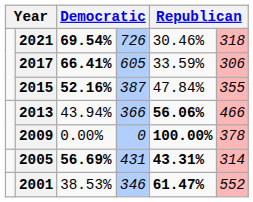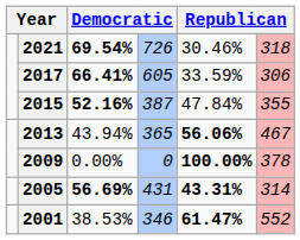2013 | column 4: 366 -> 365
2013 | column 6: 466 -> 467
